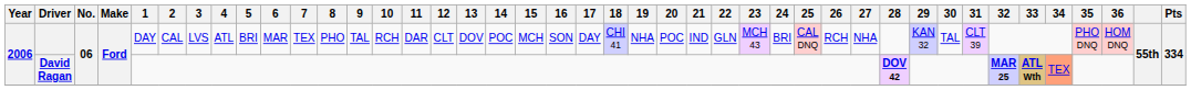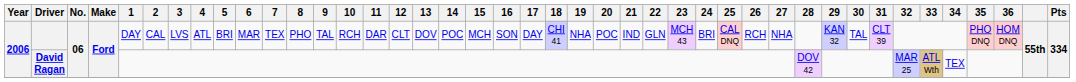David Ragan | 28: bold -> normal
David Ragan | 32: bold -> normal
David Ragan | 33: bold -> normal
David Ragan | 34: lightsalmon background -> no background
